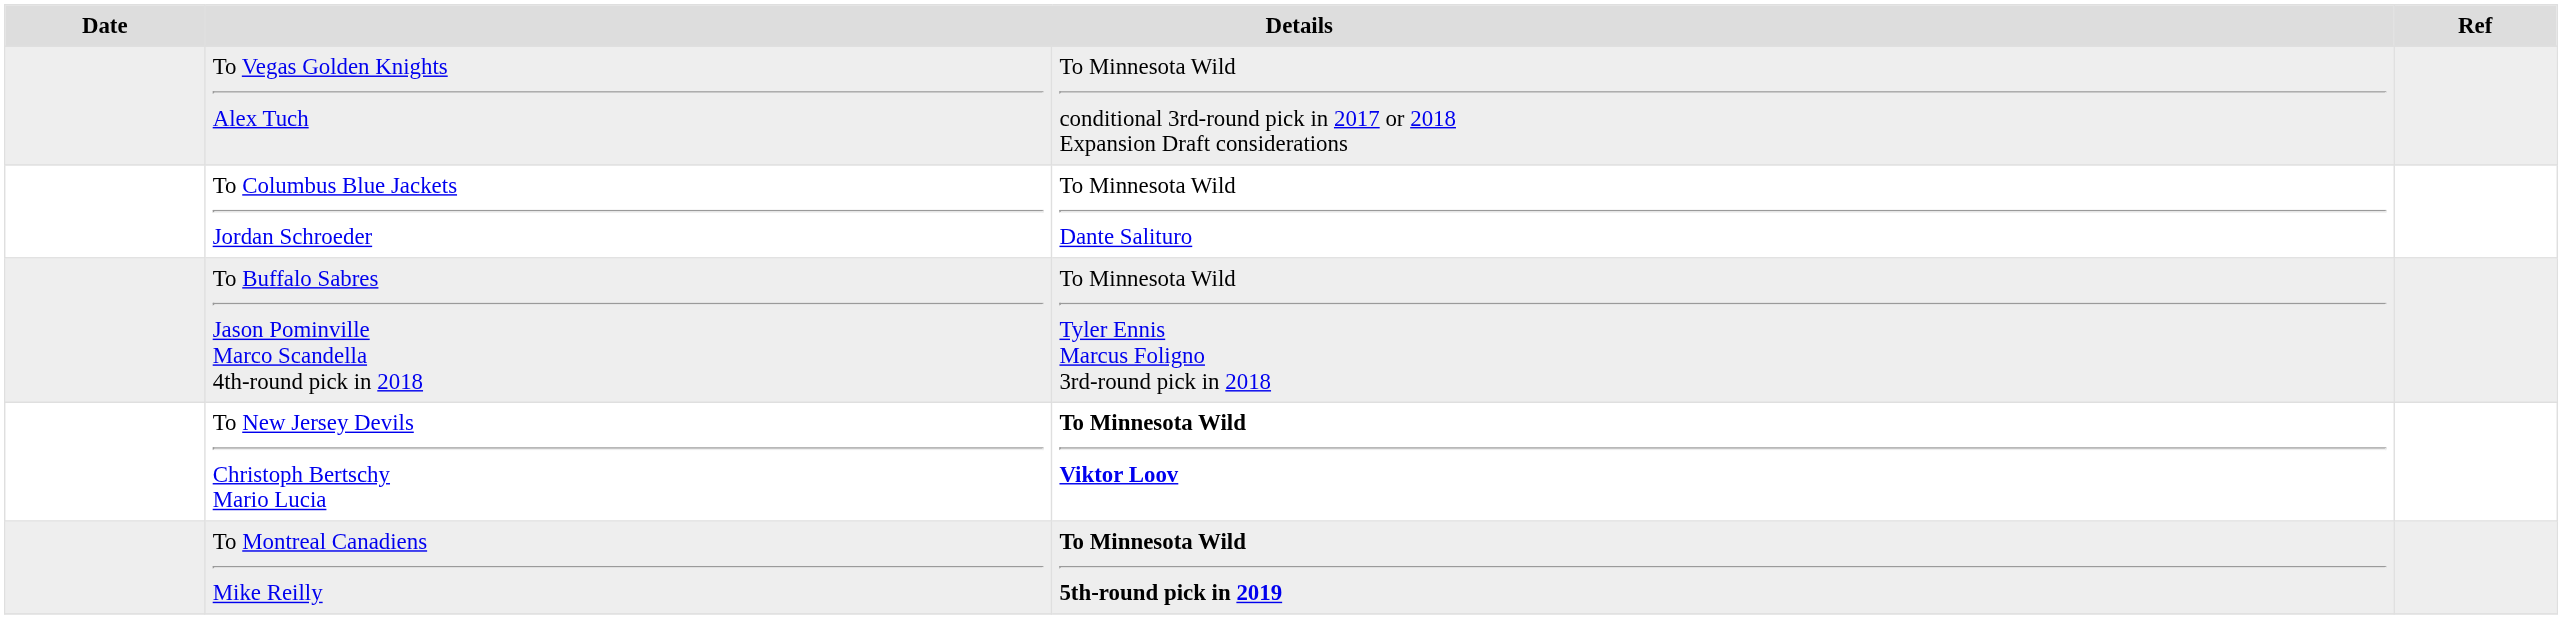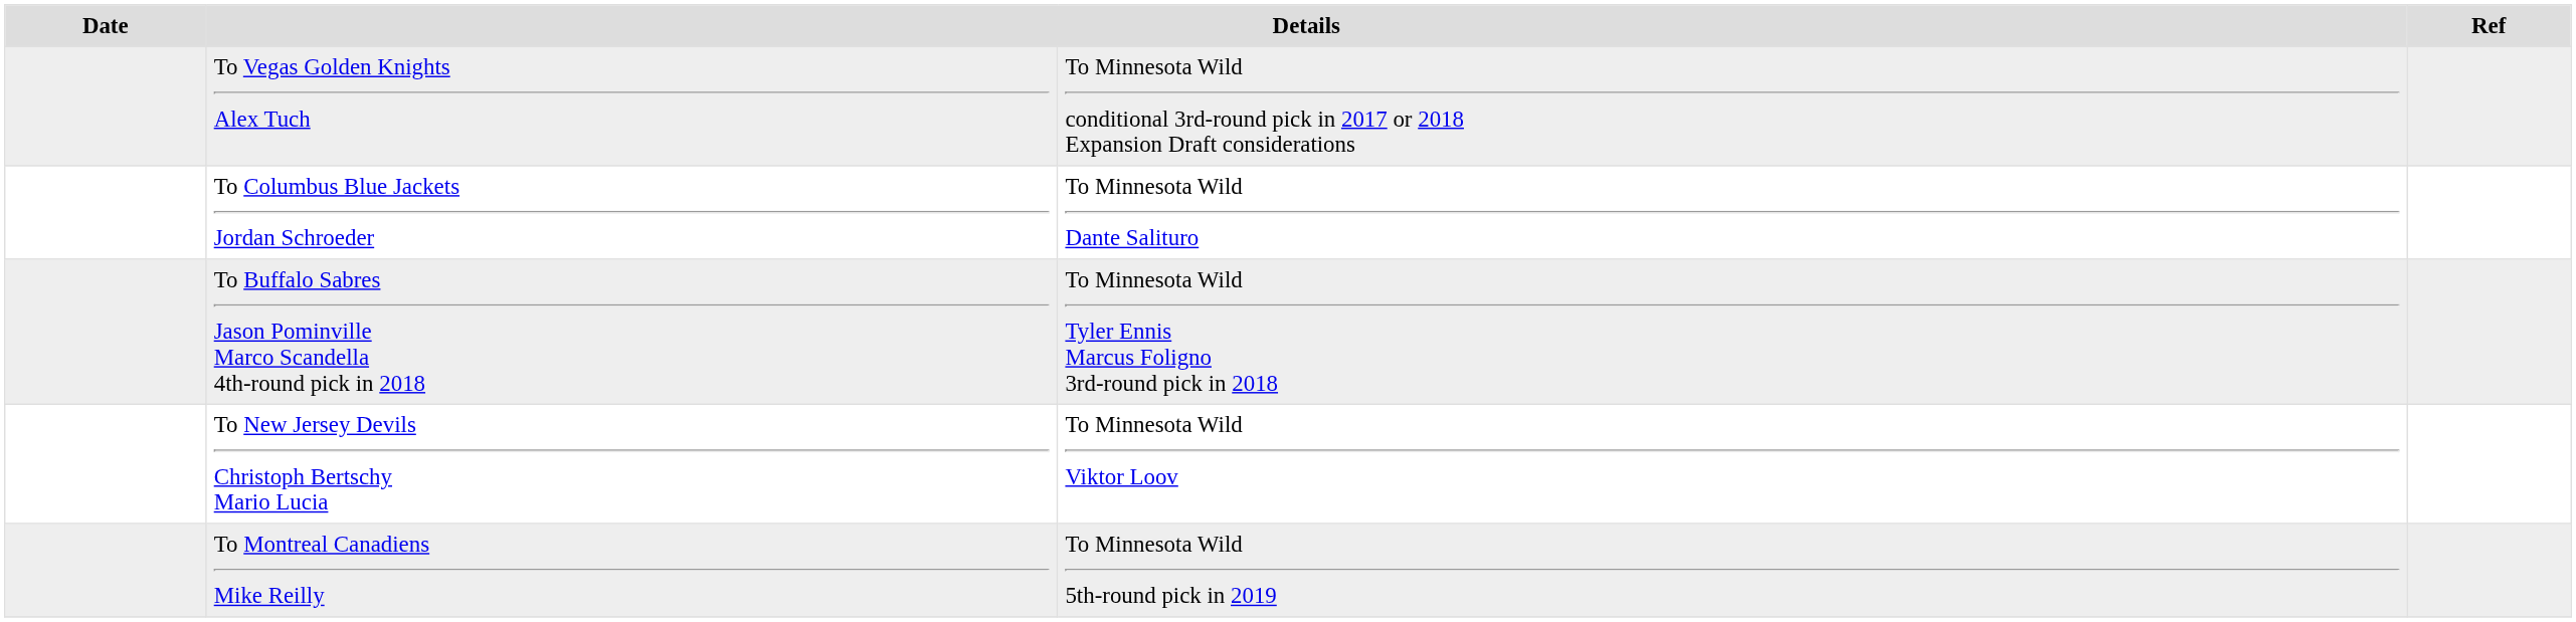To New Jersey Devils Christoph Bertschy Mario Lucia | column 3: bold -> normal
To Montreal Canadiens Mike Reilly | column 3: bold -> normal
